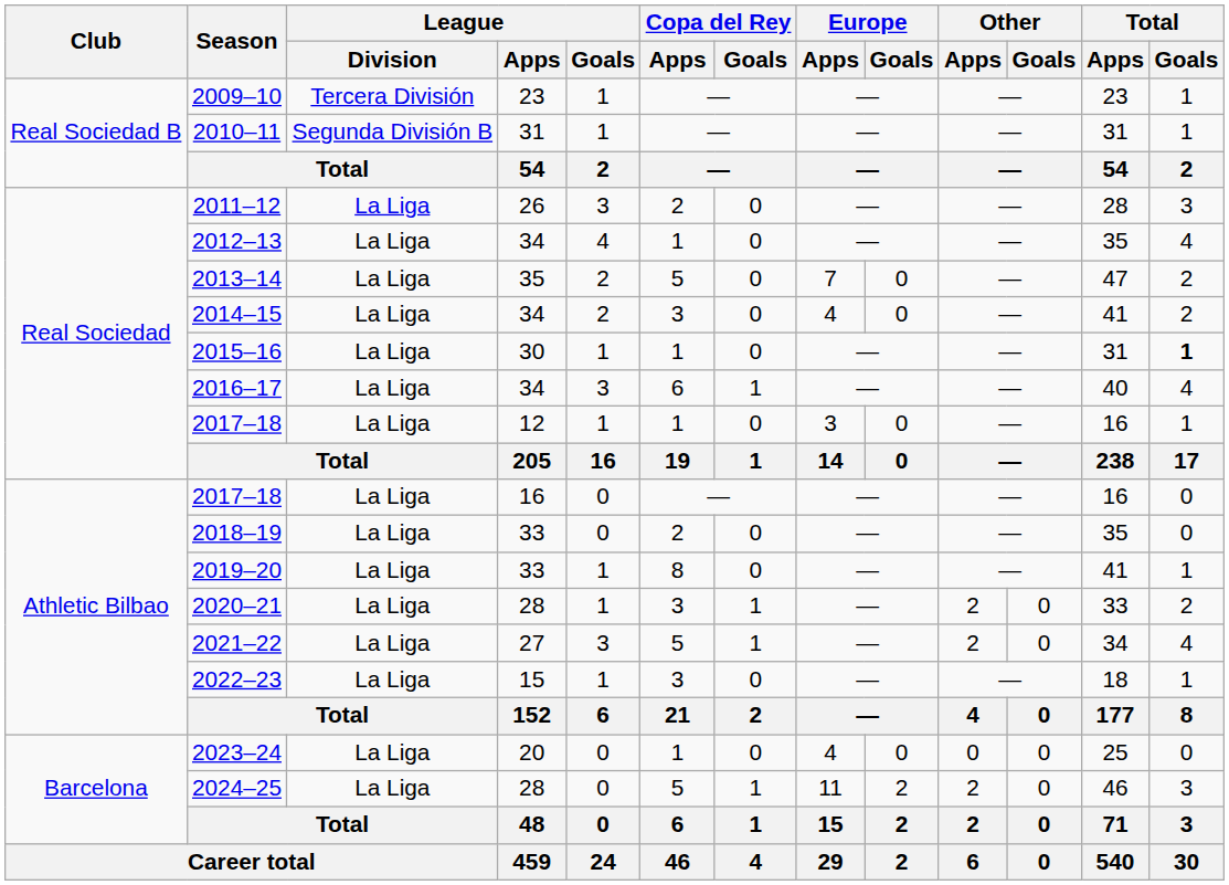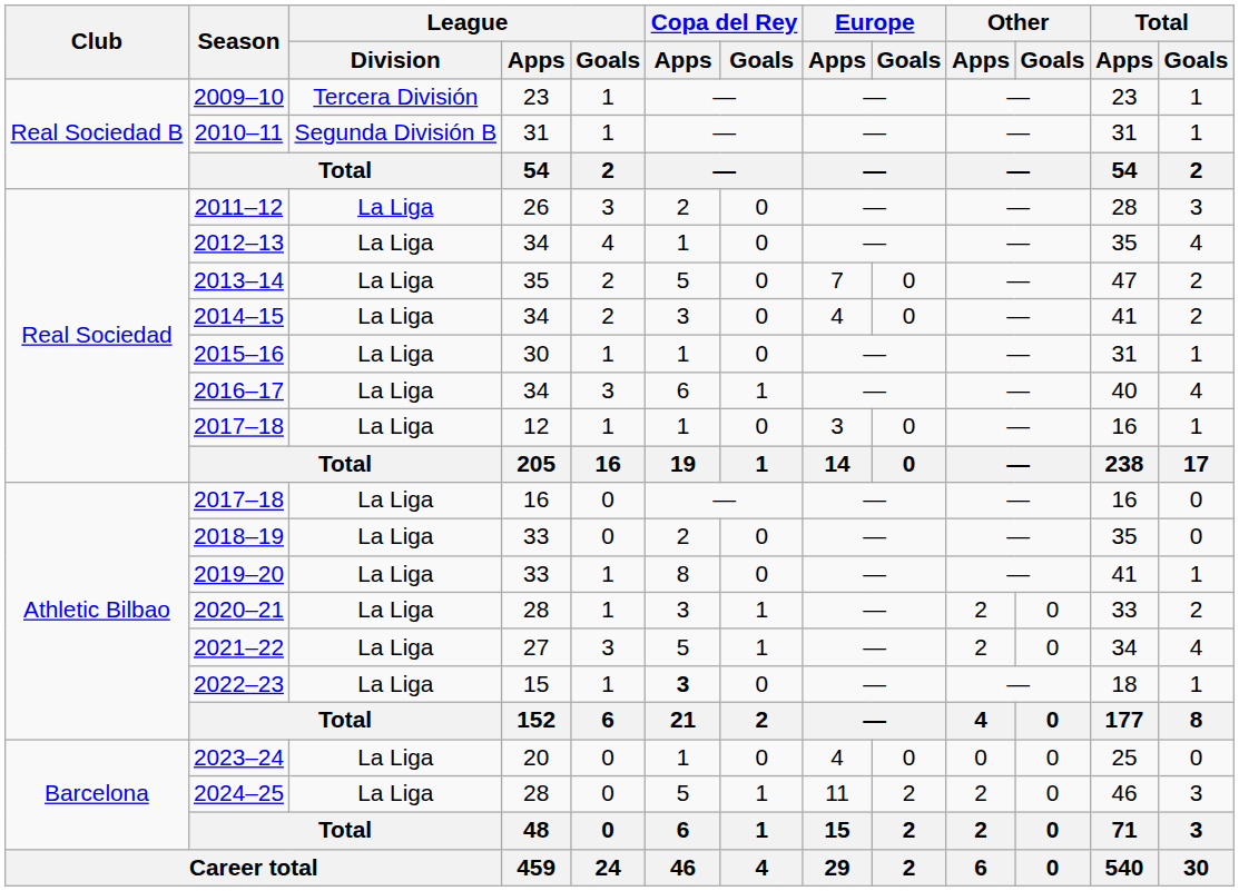2015–16 | Total / Goals: bold -> normal
2022–23 | Copa del Rey / Apps: normal -> bold
